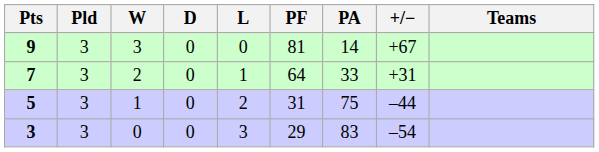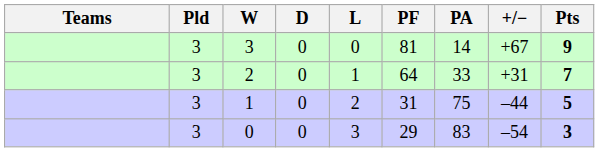columns swapped: Teams <-> Pts
